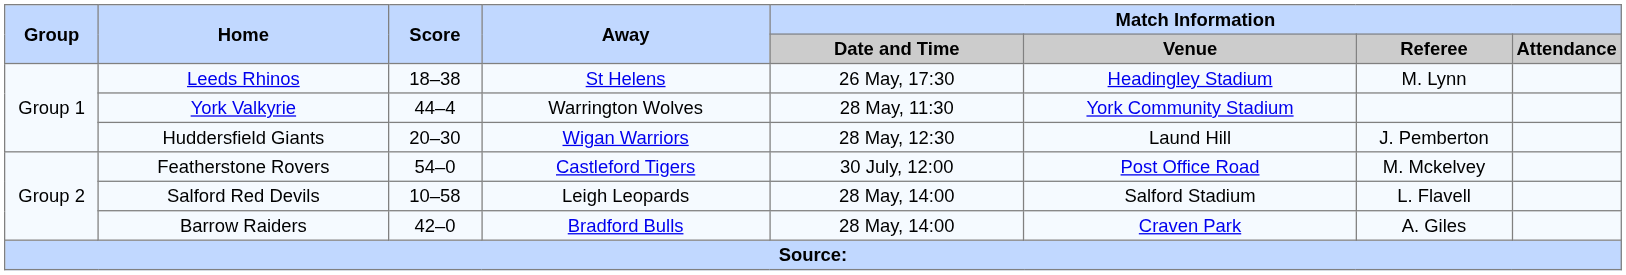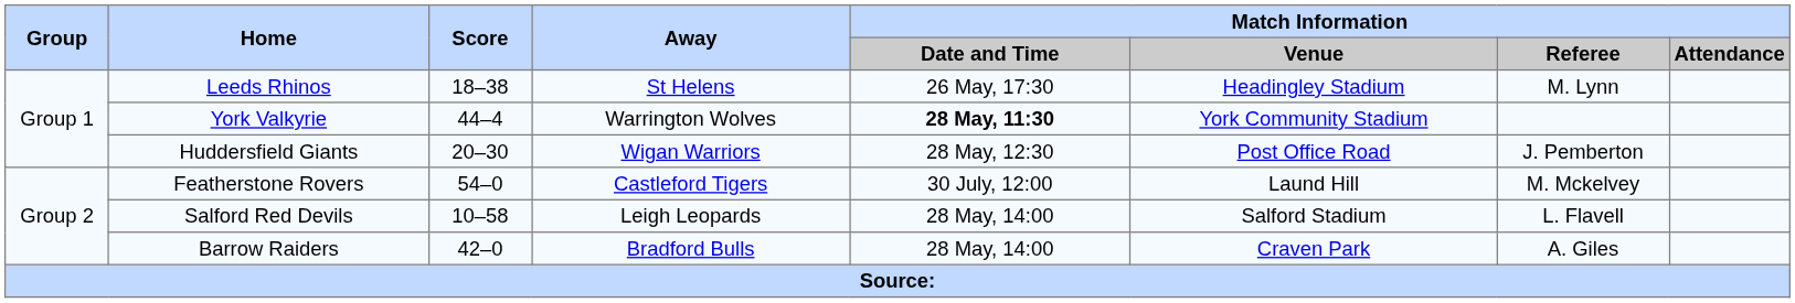York Valkyrie | Match Information / Date and Time: normal -> bold
Huddersfield Giants | Match Information / Venue: Laund Hill -> Post Office Road
Featherstone Rovers | Match Information / Venue: Post Office Road -> Laund Hill
